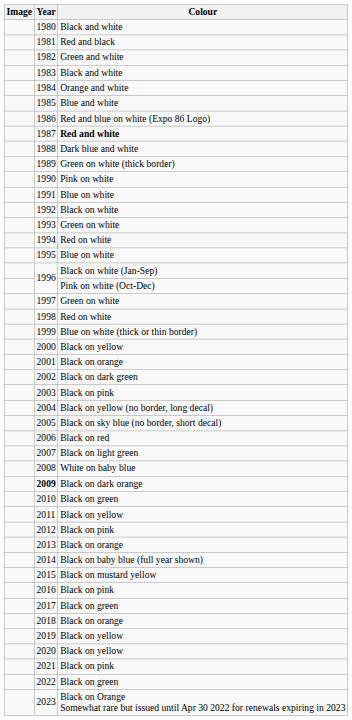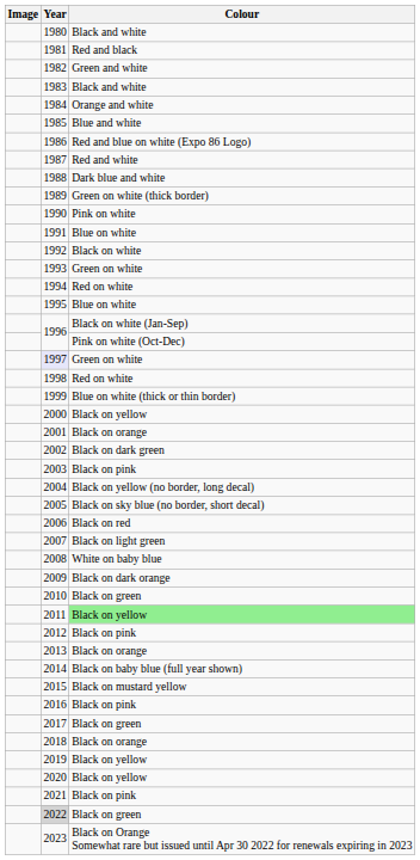1987 | Colour: bold -> normal
1997 | Year: no background -> lavender background
2009 | Year: bold -> normal
2011 | Colour: no background -> lightgreen background
2022 | Year: no background -> lightgrey background
